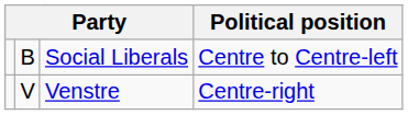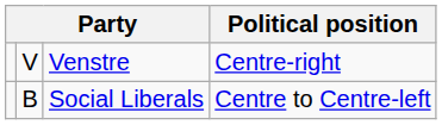rows swapped: Social Liberals <-> Venstre
